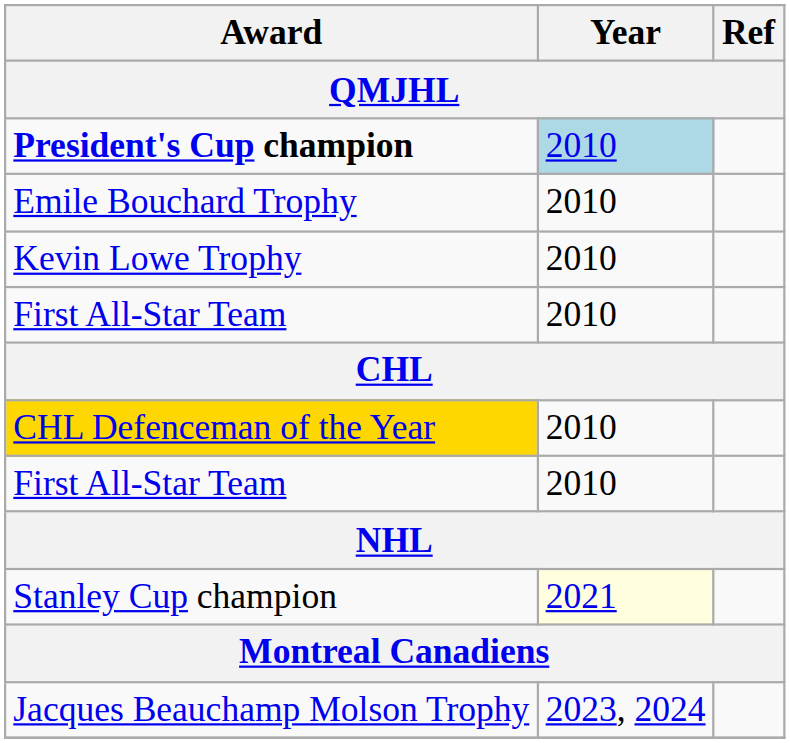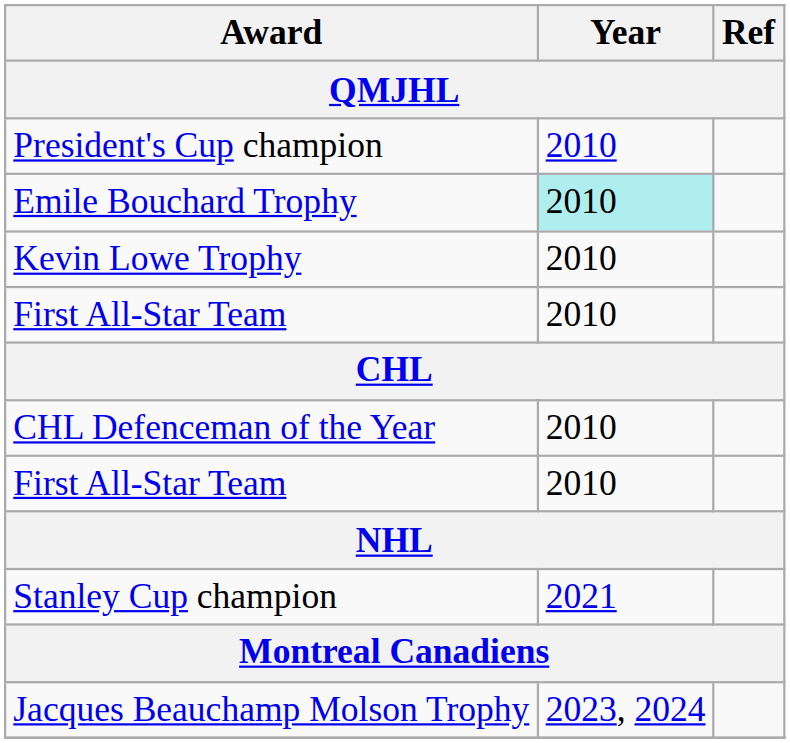President's Cup champion | Award: bold -> normal
President's Cup champion | Year: lightblue background -> no background
Emile Bouchard Trophy | Year: no background -> paleturquoise background
CHL Defenceman of the Year | Award: gold background -> no background
Stanley Cup champion | Year: lightyellow background -> no background
